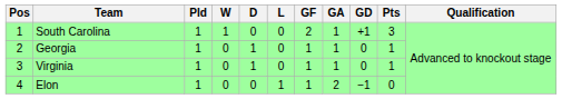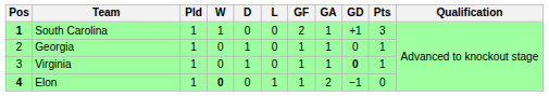South Carolina | Pos: normal -> bold
Virginia | GD: normal -> bold
Elon | Pos: normal -> bold
Elon | W: normal -> bold
